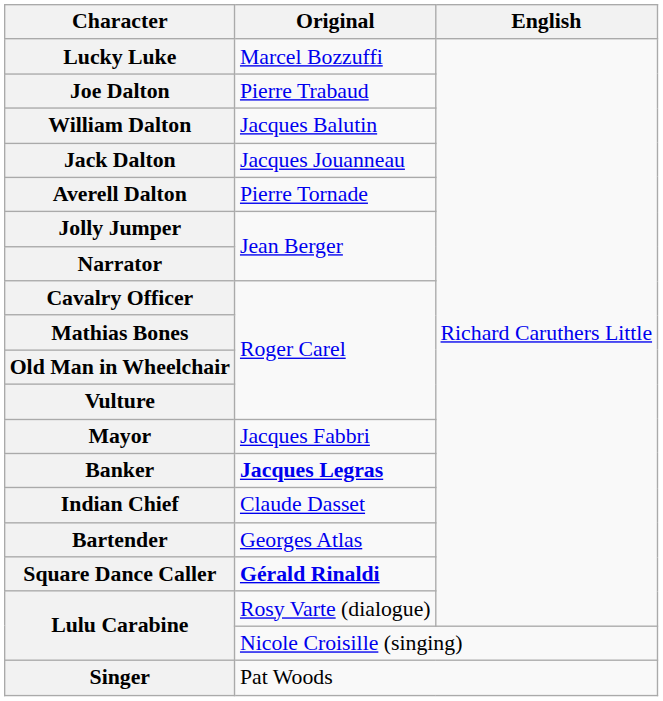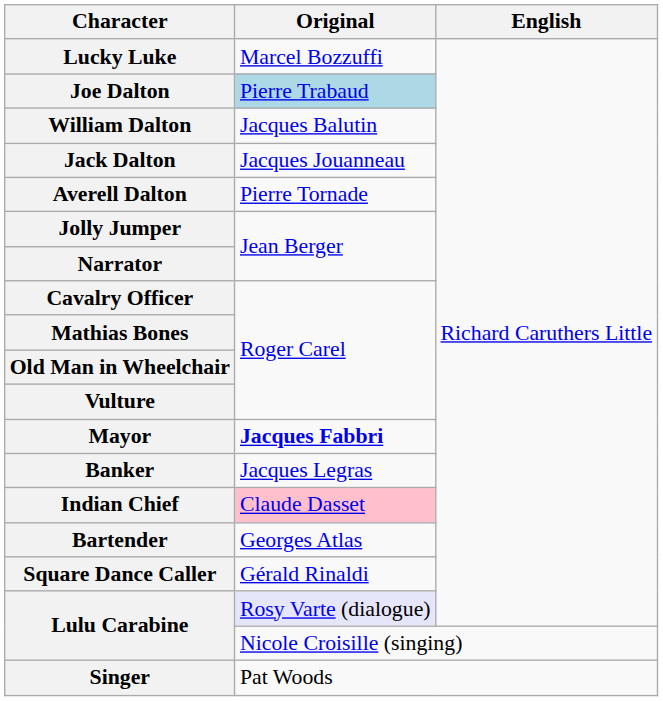Joe Dalton | Original: no background -> lightblue background
Mayor | Original: normal -> bold
Banker | Original: bold -> normal
Indian Chief | Original: no background -> pink background
Square Dance Caller | Original: bold -> normal
Lulu Carabine / Rosy Varte (dialogue) | Original: no background -> lavender background
